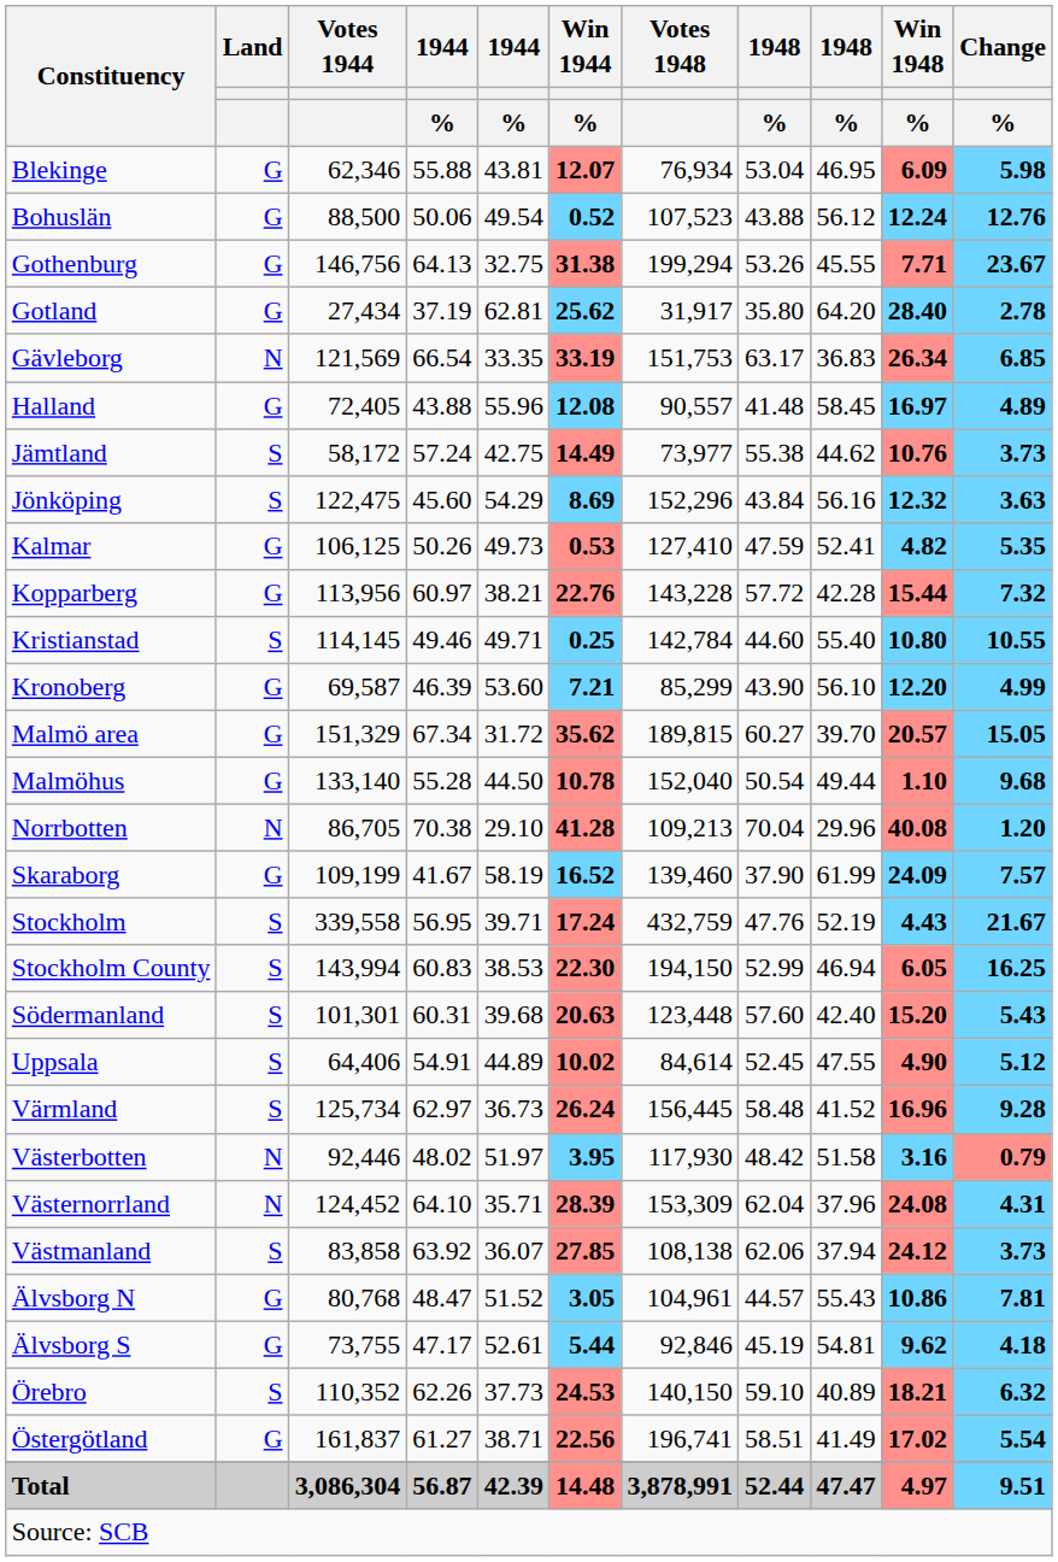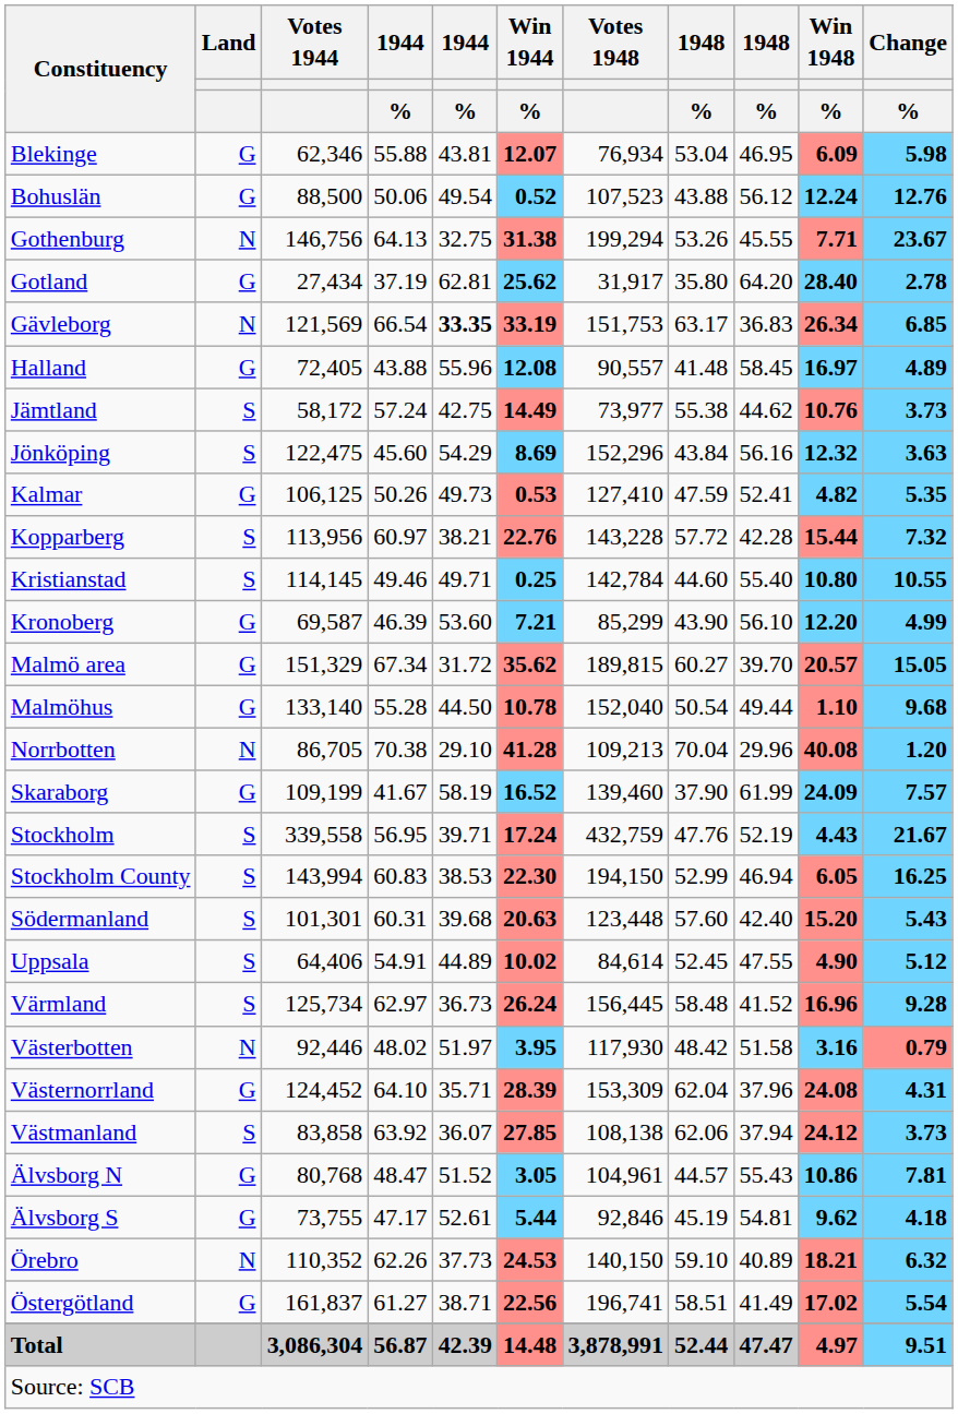Gothenburg | Land: G -> N
Gävleborg | column 5: normal -> bold
Kopparberg | Land: G -> S
Västernorrland | Land: N -> G
Örebro | Land: S -> N
